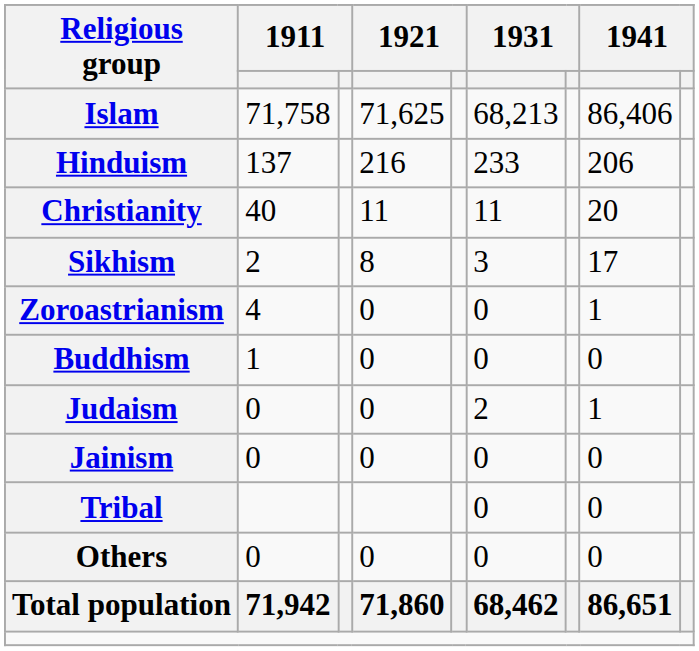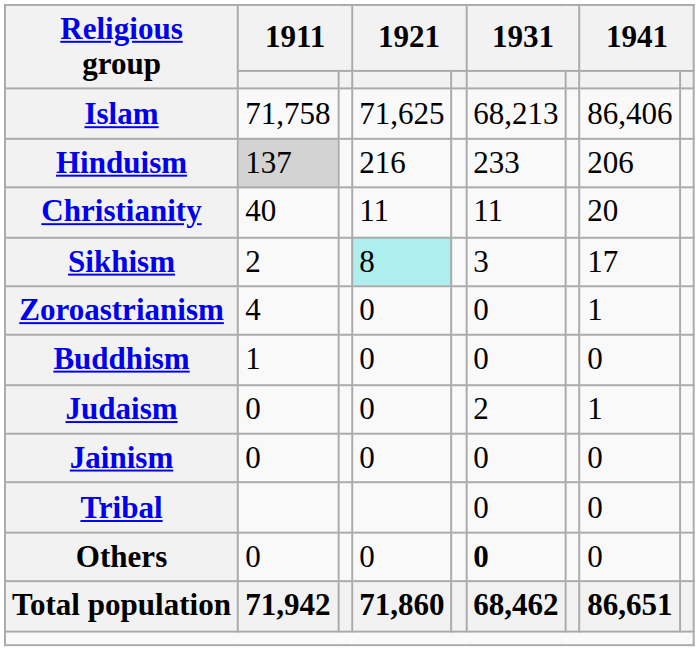Hinduism | column 2: no background -> lightgrey background
Sikhism | column 4: no background -> paleturquoise background
Others | column 6: normal -> bold
